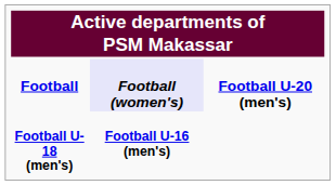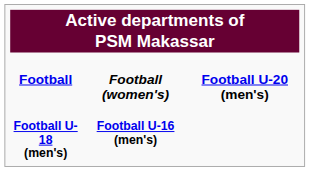Football | column 2: lavender background -> no background
